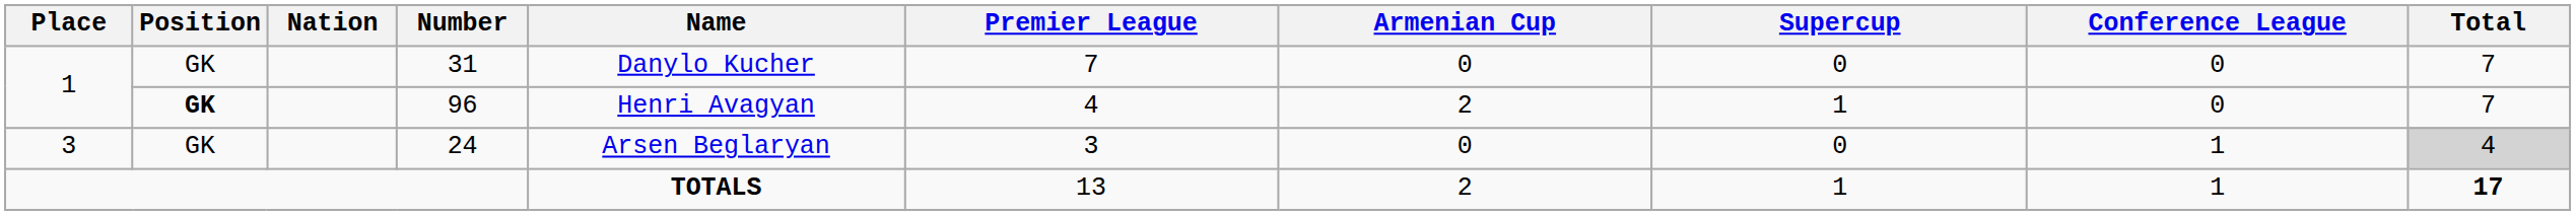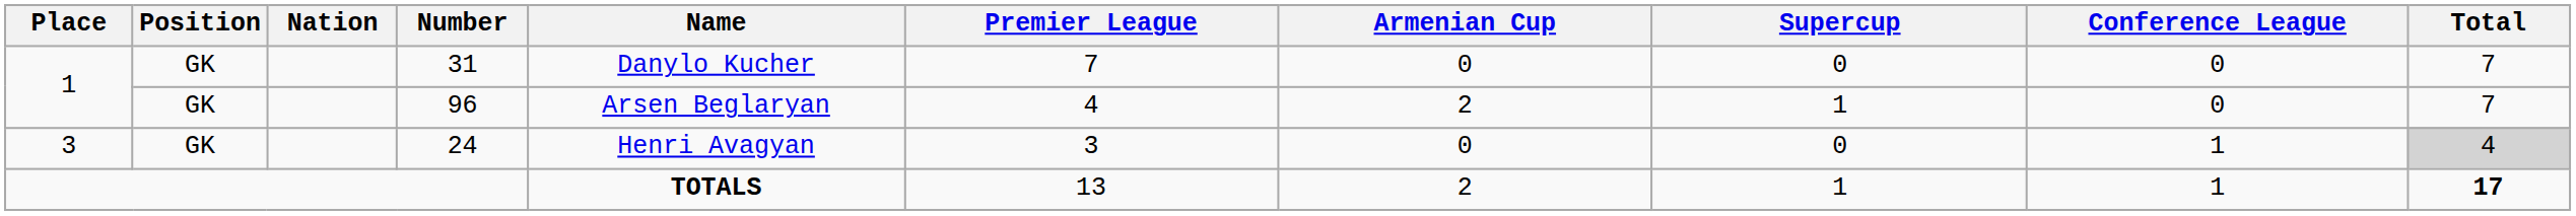96 | Position: bold -> normal
96 | Name: Henri Avagyan -> Arsen Beglaryan
24 | Name: Arsen Beglaryan -> Henri Avagyan
